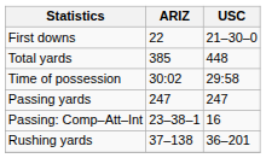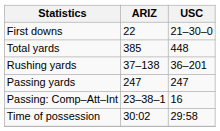rows swapped: Rushing yards <-> Time of possession
